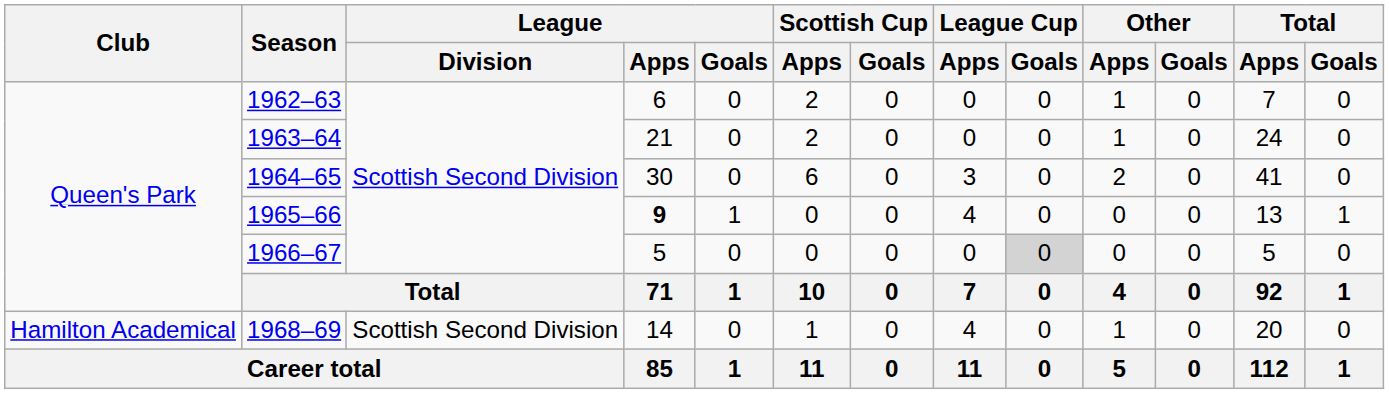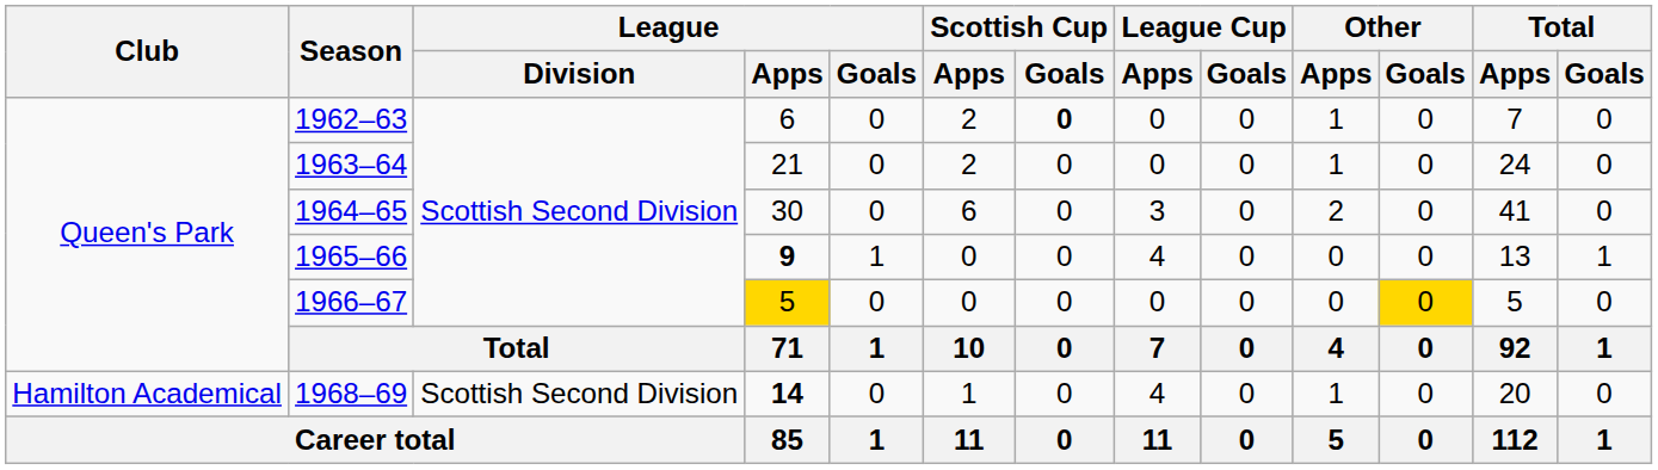1962–63 | Scottish Cup / Goals: normal -> bold
1966–67 | League / Apps: no background -> gold background
1966–67 | League Cup / Goals: lightgrey background -> no background
1966–67 | Other / Goals: no background -> gold background
1968–69 | League / Apps: normal -> bold
